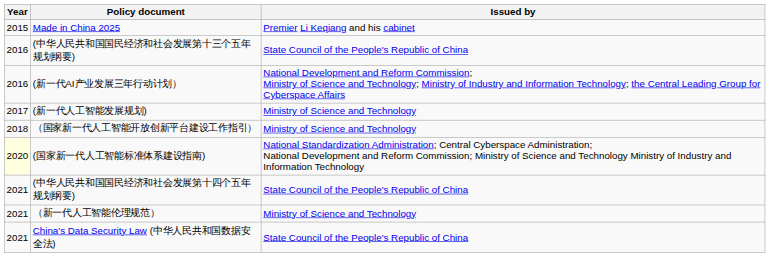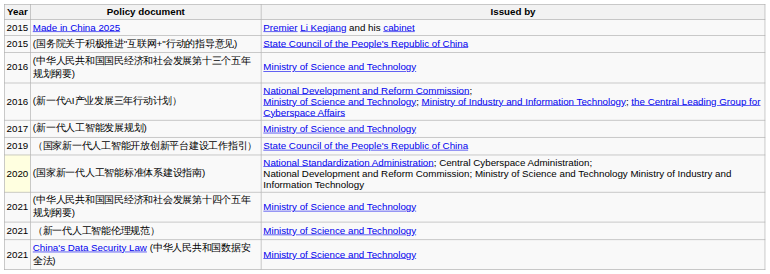+ row: 2015 | (国务院关于积极推进"互联网+"行动的指导意见) | State Council of the People's Republic of China
(中华人民共和国国民经济和社会发展第十三个五年规划纲要) | Issued by: State Council of the People's Republic of China -> Ministry of Science and Technology
（国家新一代人工智能开放创新平台建设工作指引） | Year: 2018 -> 2019
（国家新一代人工智能开放创新平台建设工作指引） | Issued by: Ministry of Science and Technology -> State Council of the People's Republic of China
(中华人民共和国国民经济和社会发展第十四个五年规划纲要) | Issued by: State Council of the People's Republic of China -> Ministry of Science and Technology
China's Data Security Law (中华人民共和国数据安全法) | Issued by: State Council of the People's Republic of China -> Ministry of Science and Technology
